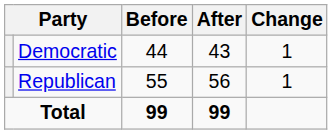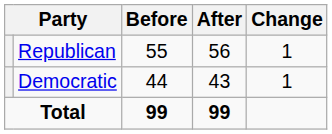rows swapped: Republican <-> Democratic
